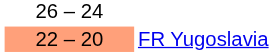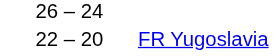FR Yugoslavia | column 1: lightsalmon background -> no background
